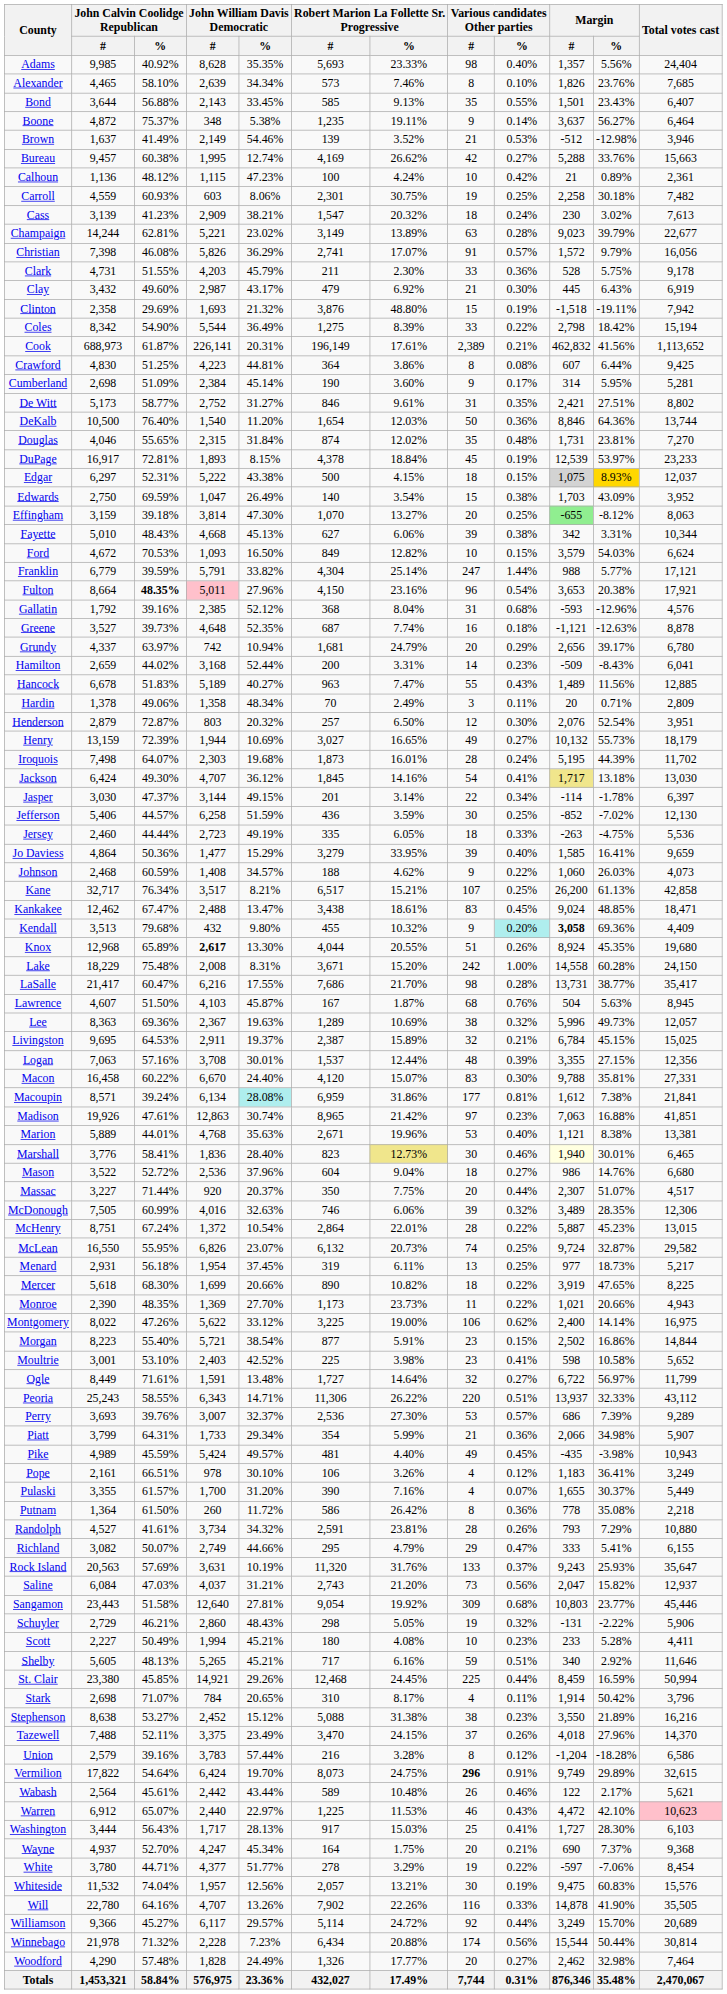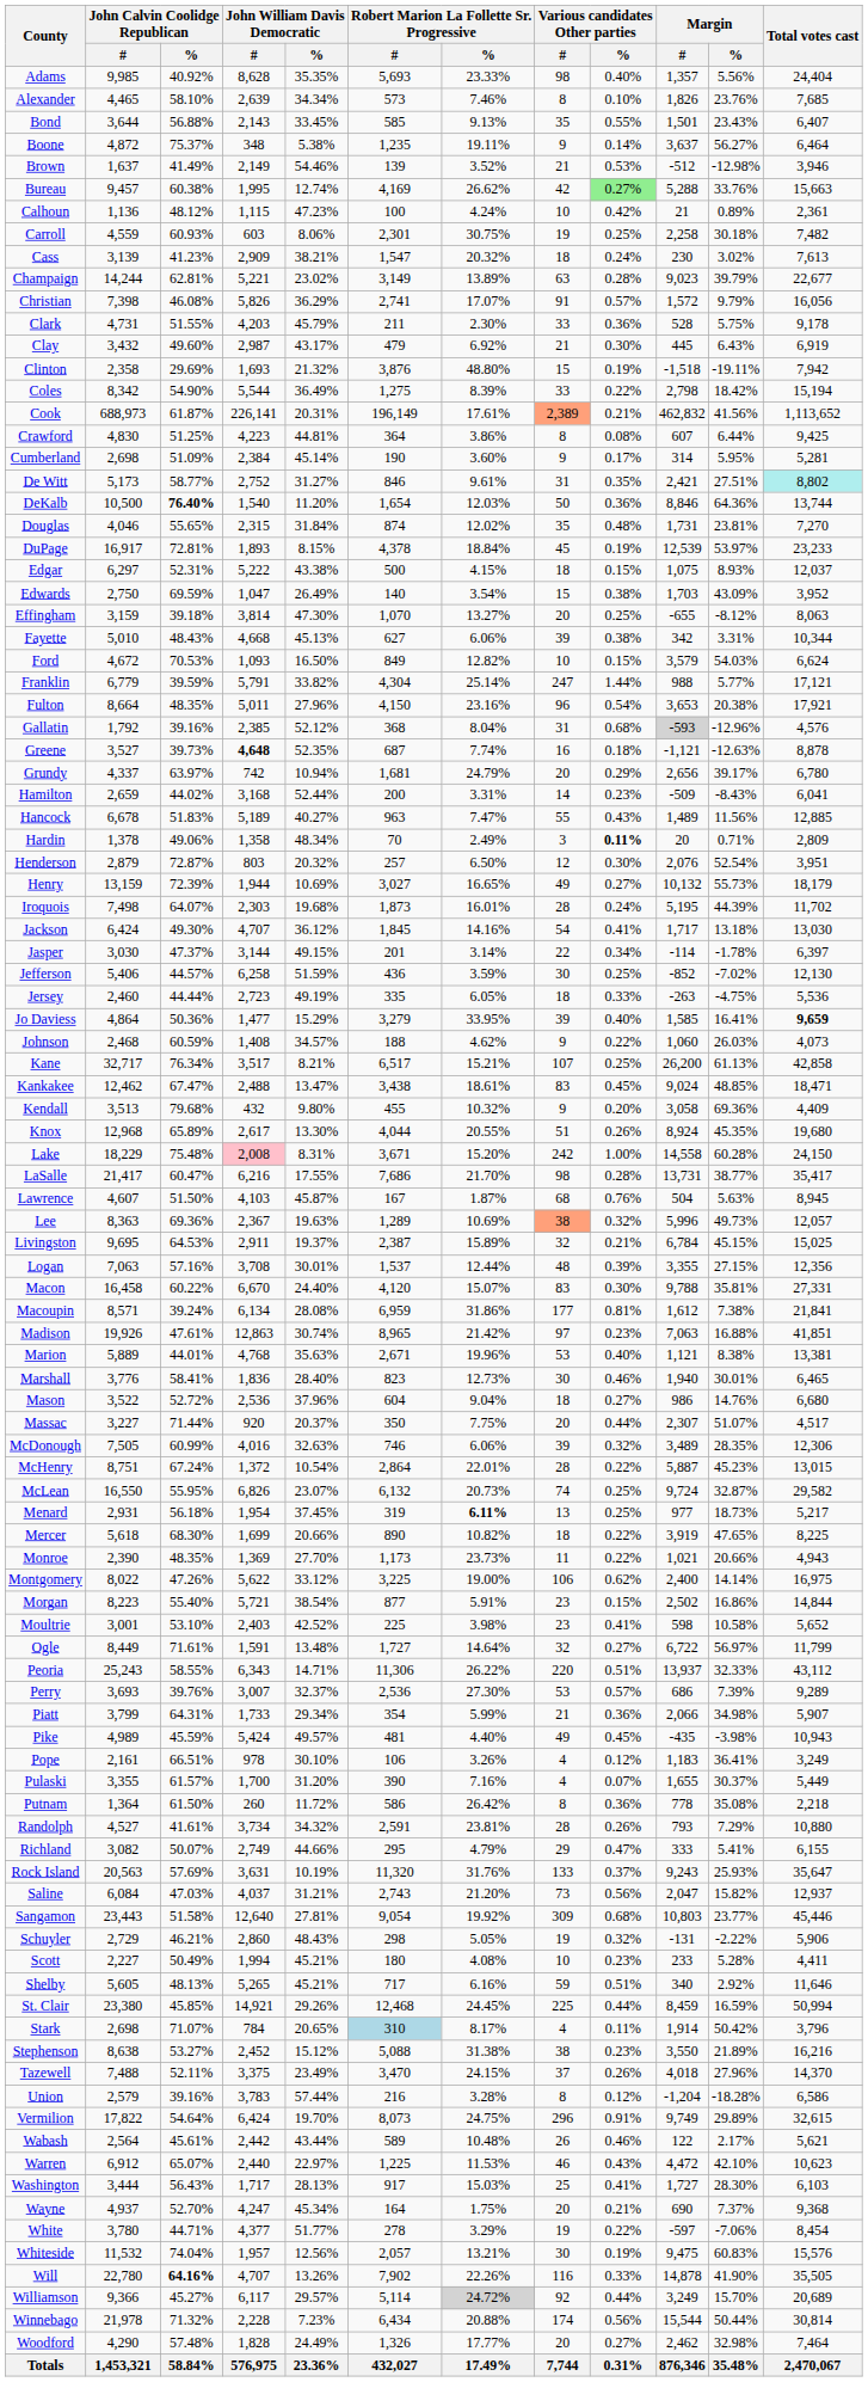Bureau | Various candidates Other parties / %: no background -> lightgreen background
Cook | Various candidates Other parties / #: no background -> lightsalmon background
De Witt | Total votes cast: no background -> paleturquoise background
DeKalb | John Calvin Coolidge Republican / %: normal -> bold
Edgar | Margin / #: lightgrey background -> no background
Edgar | Margin / %: gold background -> no background
Effingham | Margin / #: lightgreen background -> no background
Fulton | John Calvin Coolidge Republican / %: bold -> normal
Fulton | John William Davis Democratic / #: pink background -> no background
Gallatin | Margin / #: no background -> lightgrey background
Greene | John William Davis Democratic / #: normal -> bold
Hardin | Various candidates Other parties / %: normal -> bold
Jackson | Margin / #: khaki background -> no background
Jo Daviess | Total votes cast: normal -> bold
Kendall | Various candidates Other parties / %: paleturquoise background -> no background
Kendall | Margin / #: bold -> normal
Knox | John William Davis Democratic / #: bold -> normal
Lake | John William Davis Democratic / #: no background -> pink background
Lee | Various candidates Other parties / #: no background -> lightsalmon background
Macoupin | John William Davis Democratic / %: paleturquoise background -> no background
Marshall | Robert Marion La Follette Sr. Progressive / %: khaki background -> no background
Marshall | Margin / #: lightyellow background -> no background
Menard | Robert Marion La Follette Sr. Progressive / %: normal -> bold
Stark | Robert Marion La Follette Sr. Progressive / #: no background -> lightblue background
Vermilion | Various candidates Other parties / #: bold -> normal
Warren | Total votes cast: pink background -> no background
Will | John Calvin Coolidge Republican / %: normal -> bold
Williamson | Robert Marion La Follette Sr. Progressive / %: no background -> lightgrey background
